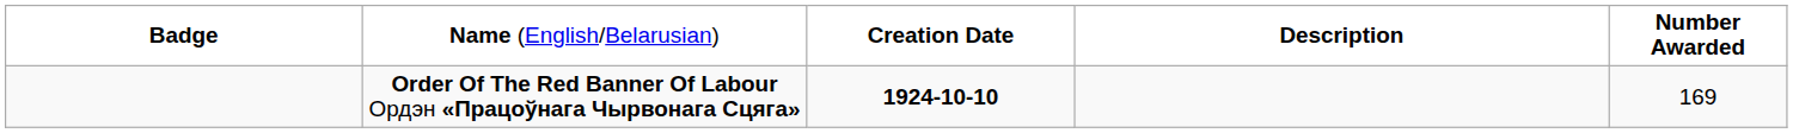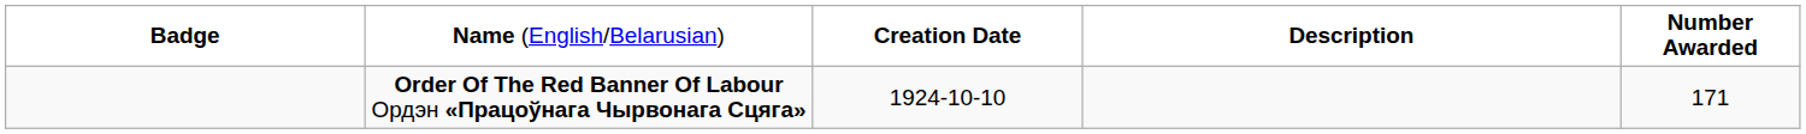row 2 | column 3: bold -> normal
row 2 | column 5: 169 -> 171
